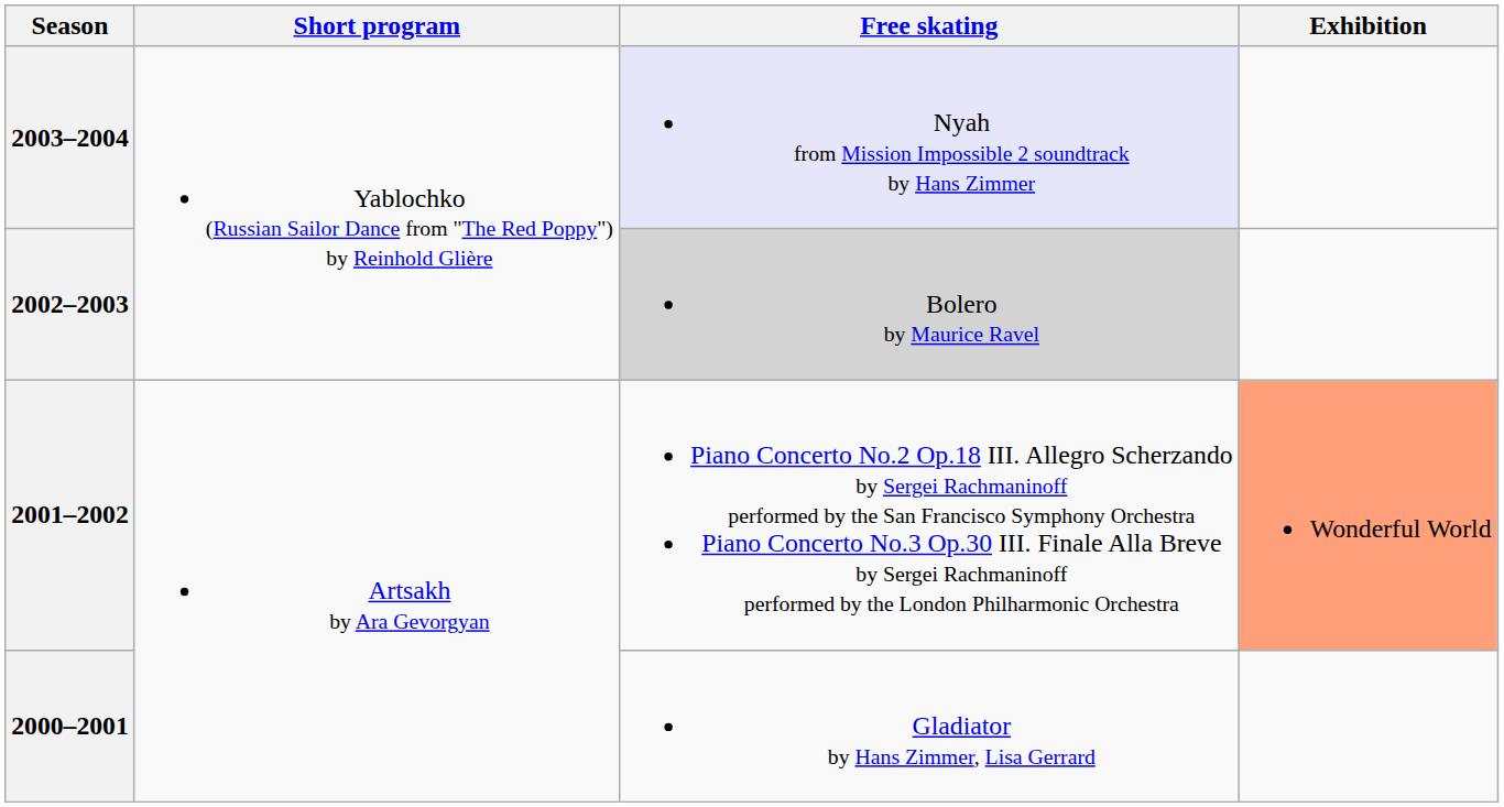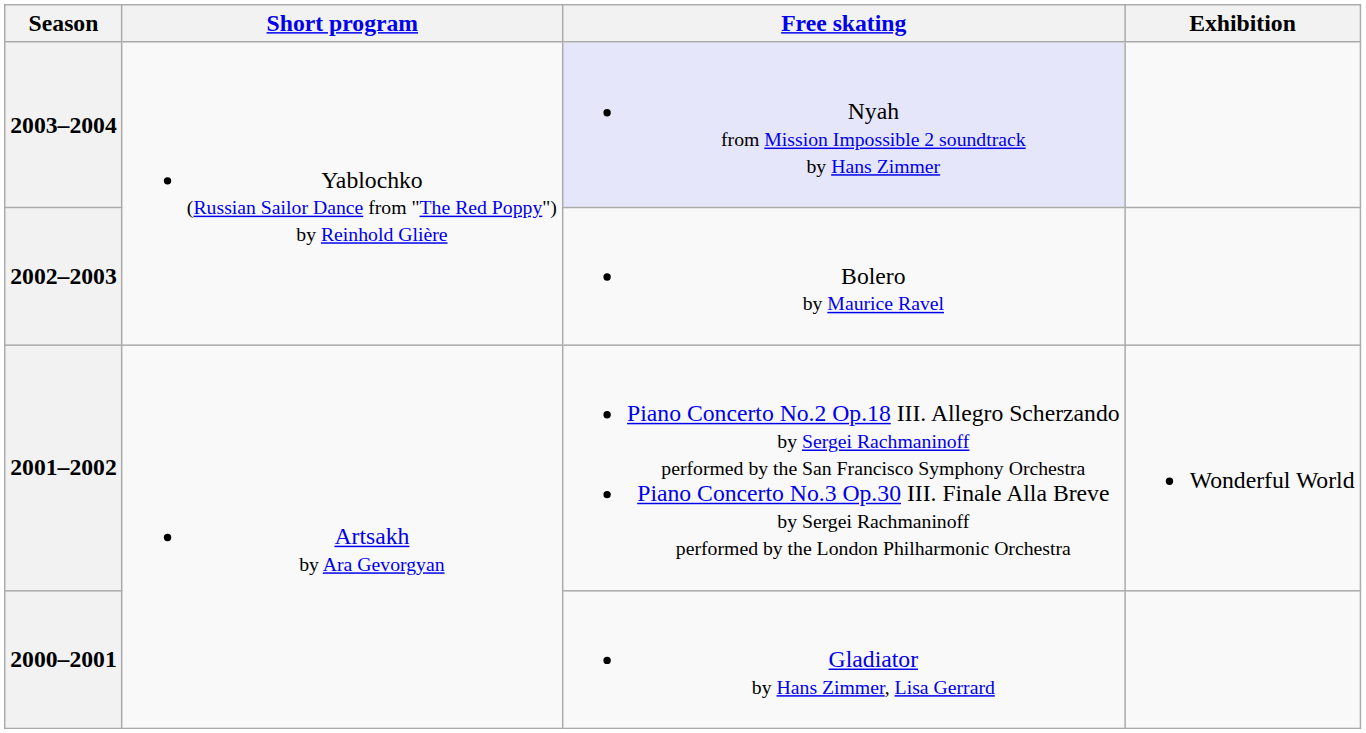2002–2003 | Free skating: lightgrey background -> no background
2001–2002 | Exhibition: lightsalmon background -> no background
